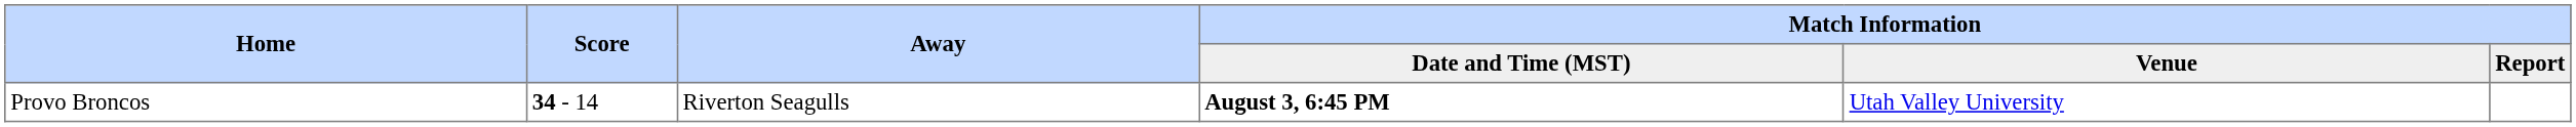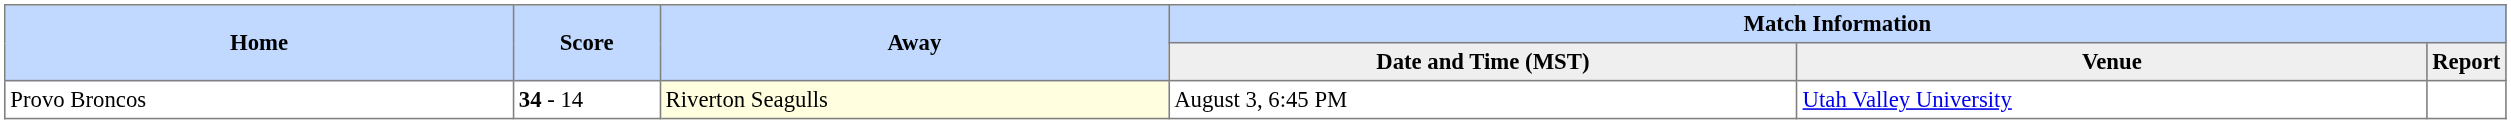Provo Broncos | Away: no background -> lightyellow background
Provo Broncos | Match Information / Date and Time (MST): bold -> normal
